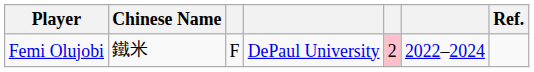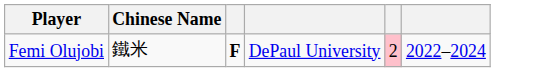- column: Ref.
Femi Olujobi | column 3: normal -> bold
